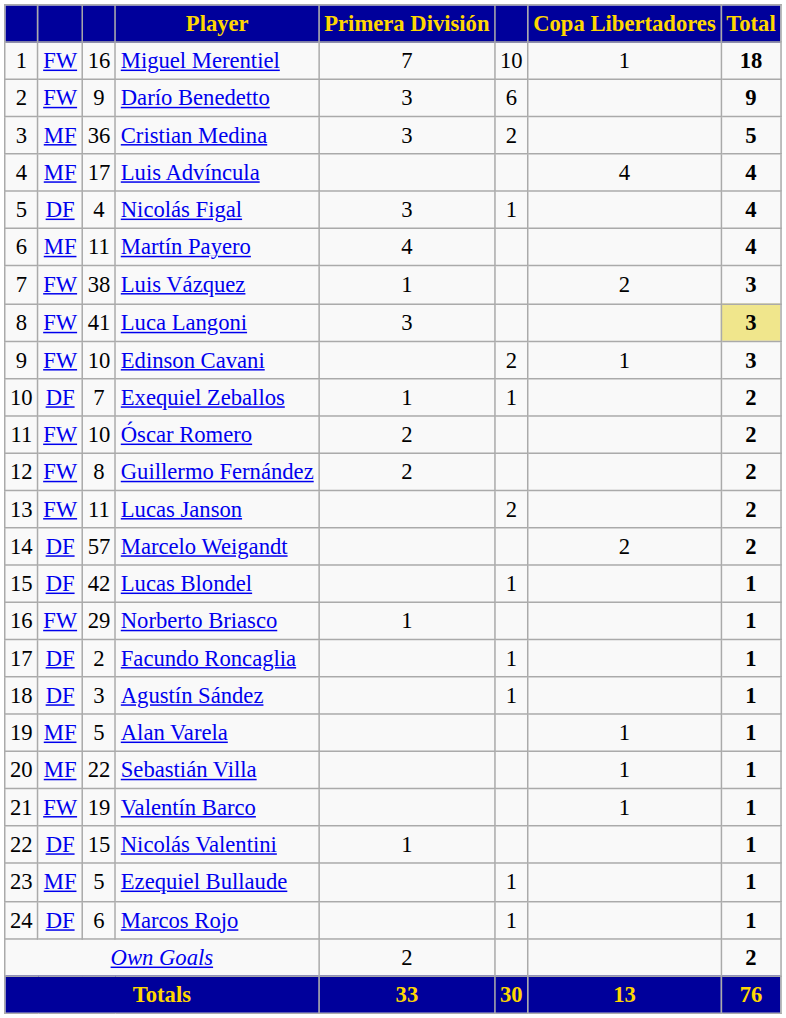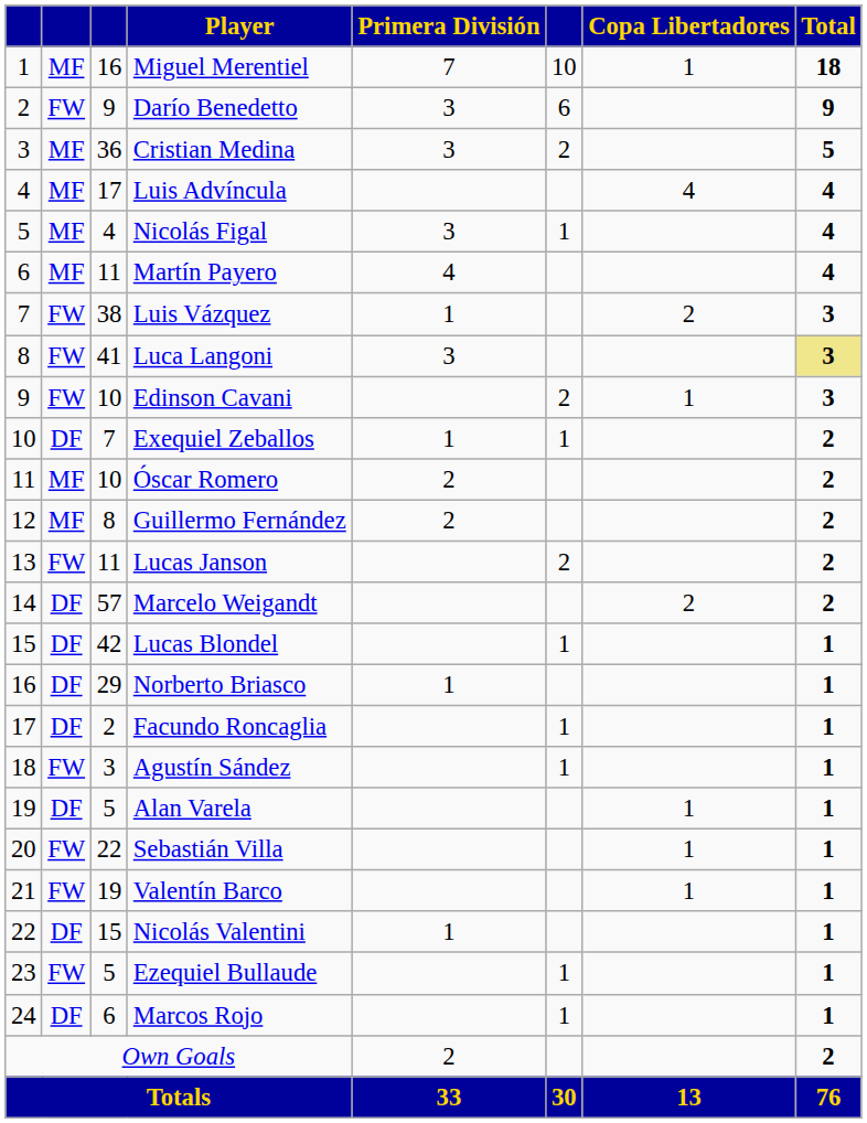Miguel Merentiel | column 2: FW -> MF
Nicolás Figal | column 2: DF -> MF
Óscar Romero | column 2: FW -> MF
Guillermo Fernández | column 2: FW -> MF
Norberto Briasco | column 2: FW -> DF
Agustín Sández | column 2: DF -> FW
Alan Varela | column 2: MF -> DF
Sebastián Villa | column 2: MF -> FW
Ezequiel Bullaude | column 2: MF -> FW
